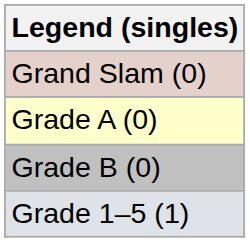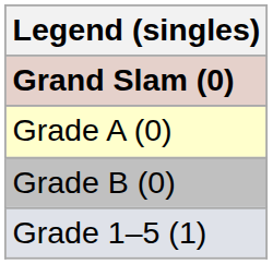row 2 | column 1: normal -> bold
